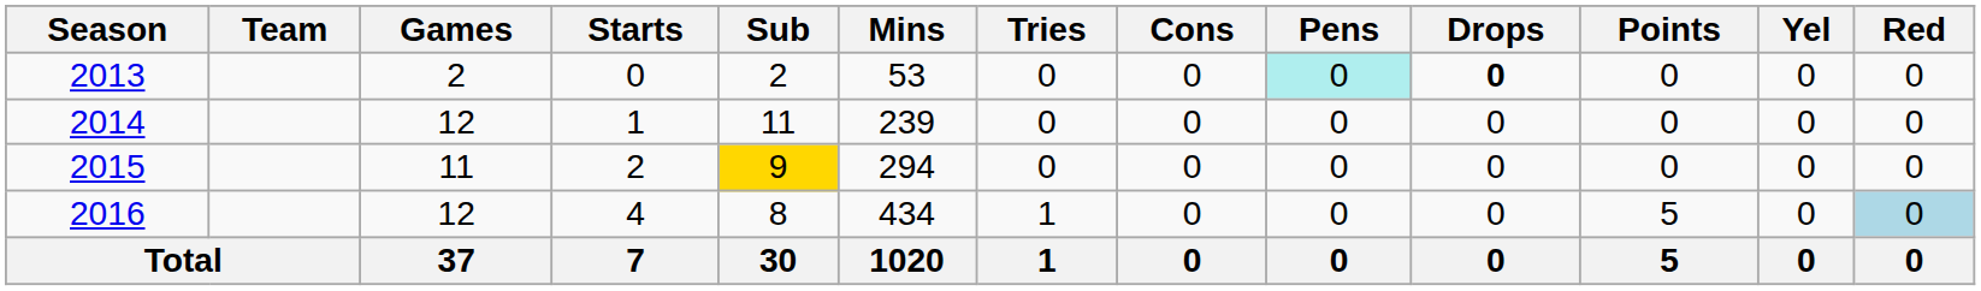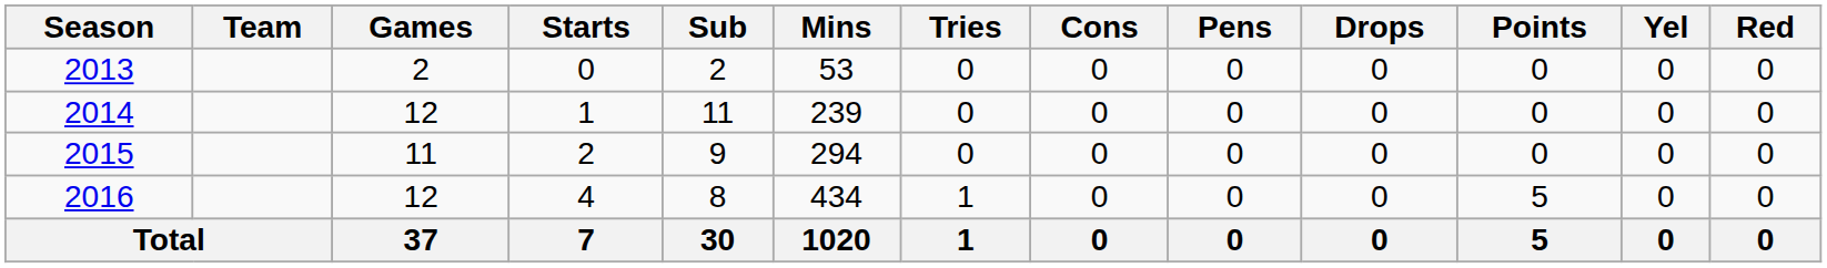2013 | Pens: paleturquoise background -> no background
2013 | Drops: bold -> normal
2015 | Sub: gold background -> no background
2016 | Red: lightblue background -> no background
